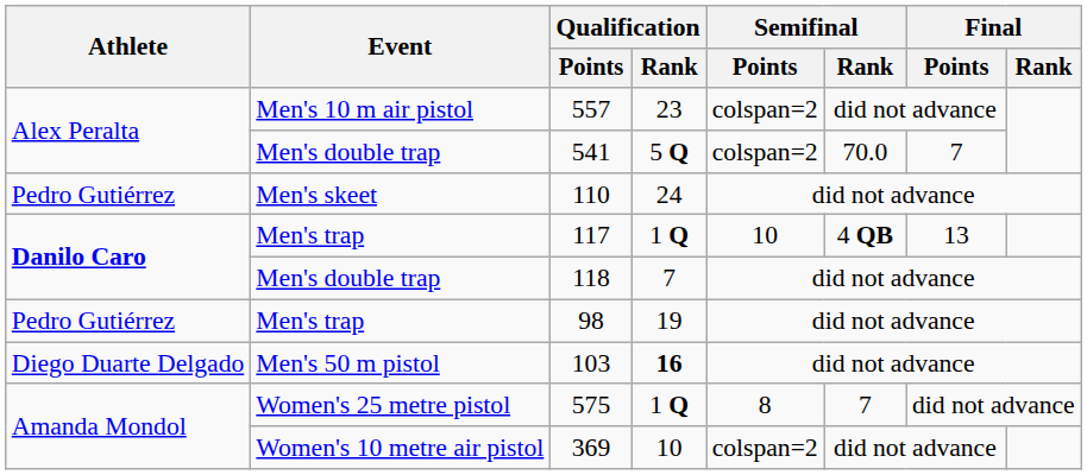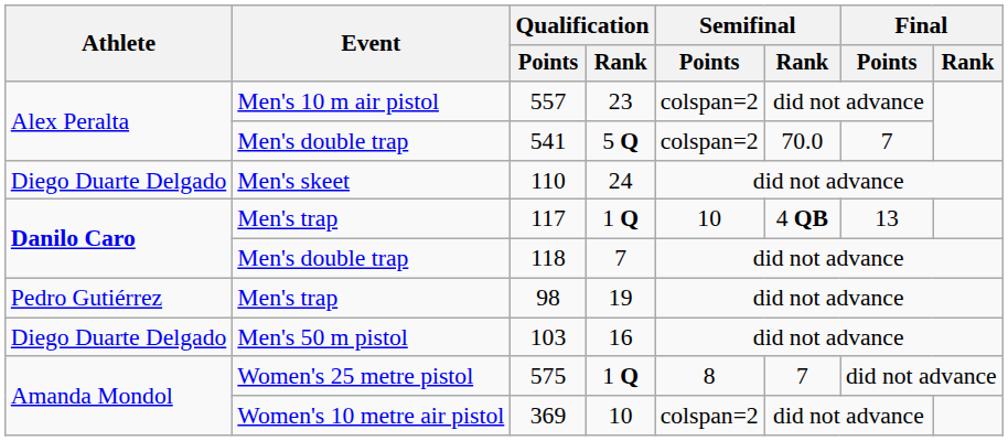110 | Athlete: Pedro Gutiérrez -> Diego Duarte Delgado
103 | Qualification / Rank: bold -> normal
